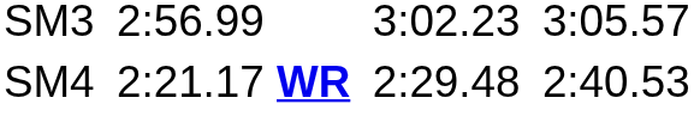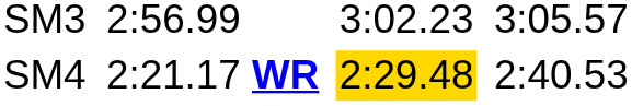SM4 | column 3: no background -> gold background
